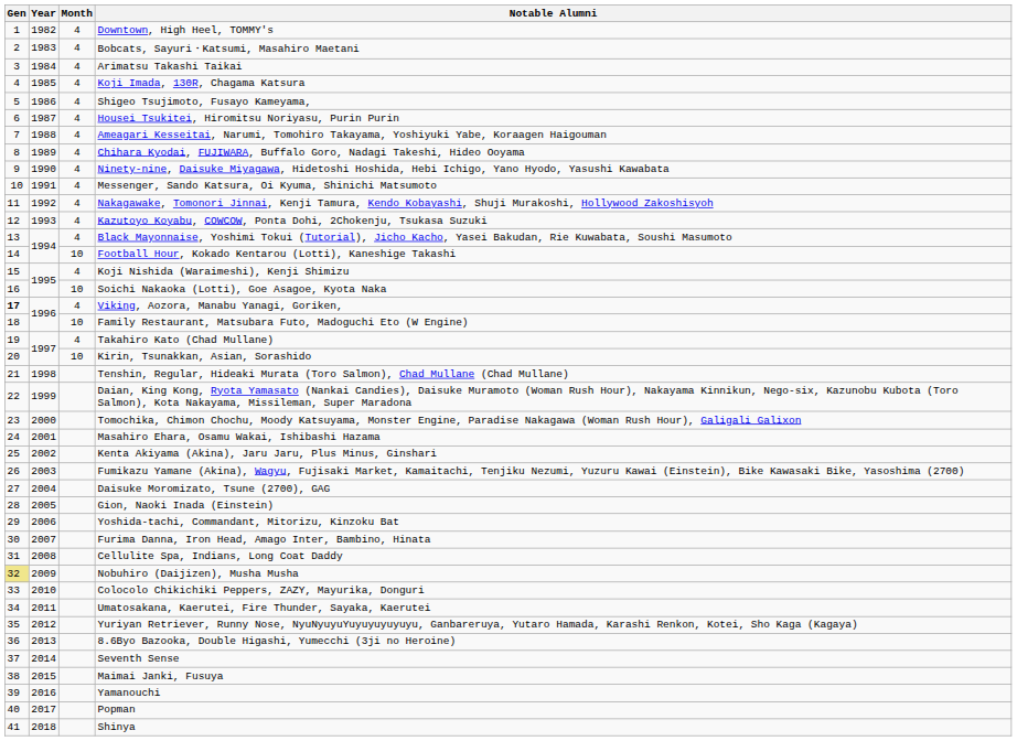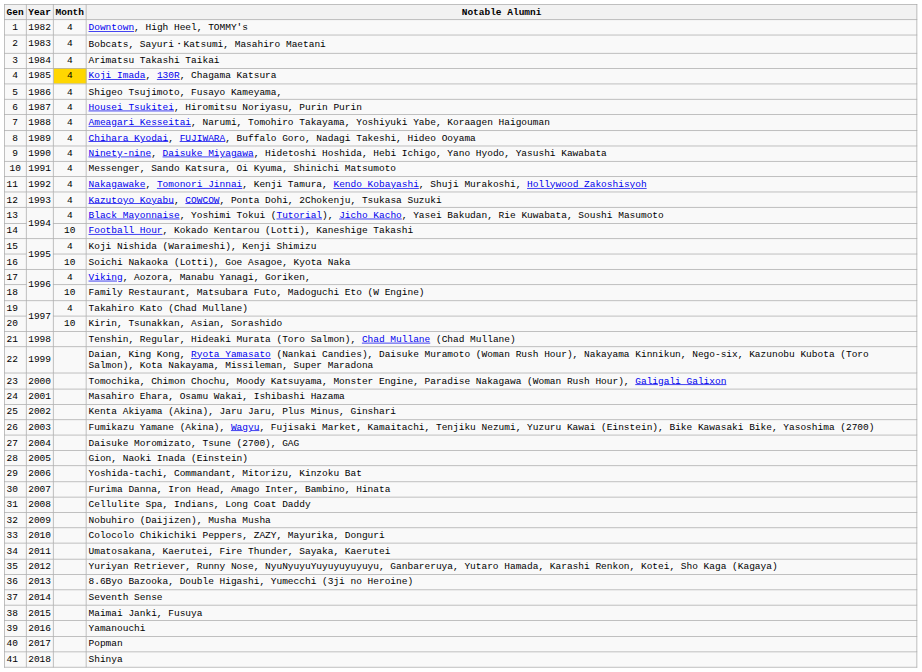Koji Imada, 130R, Chagama Katsura | Month: no background -> gold background
Viking, Aozora, Manabu Yanagi, Goriken, | Gen: bold -> normal
Nobuhiro (Daijizen), Musha Musha | Gen: khaki background -> no background
